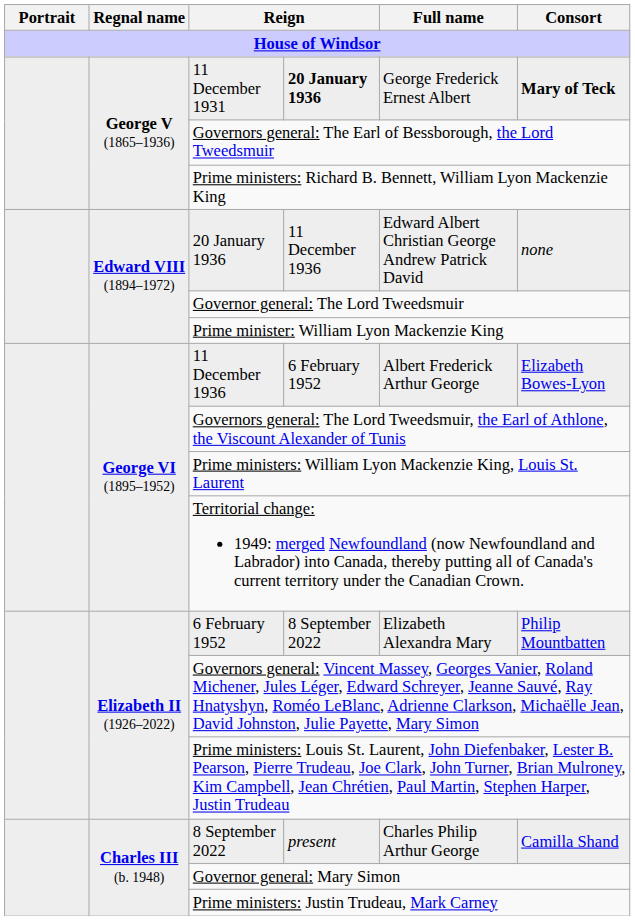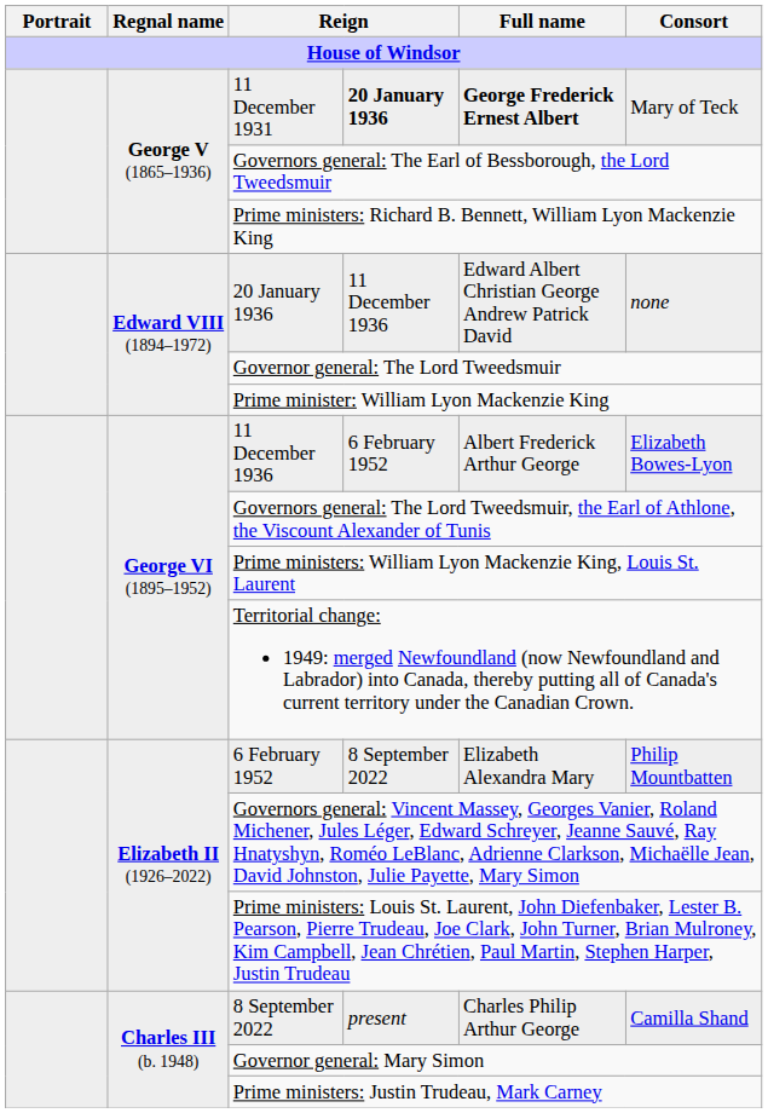11 December 1931 | Full name: normal -> bold
11 December 1931 | Consort: bold -> normal
